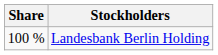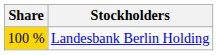Landesbank Berlin Holding | Share: no background -> gold background
